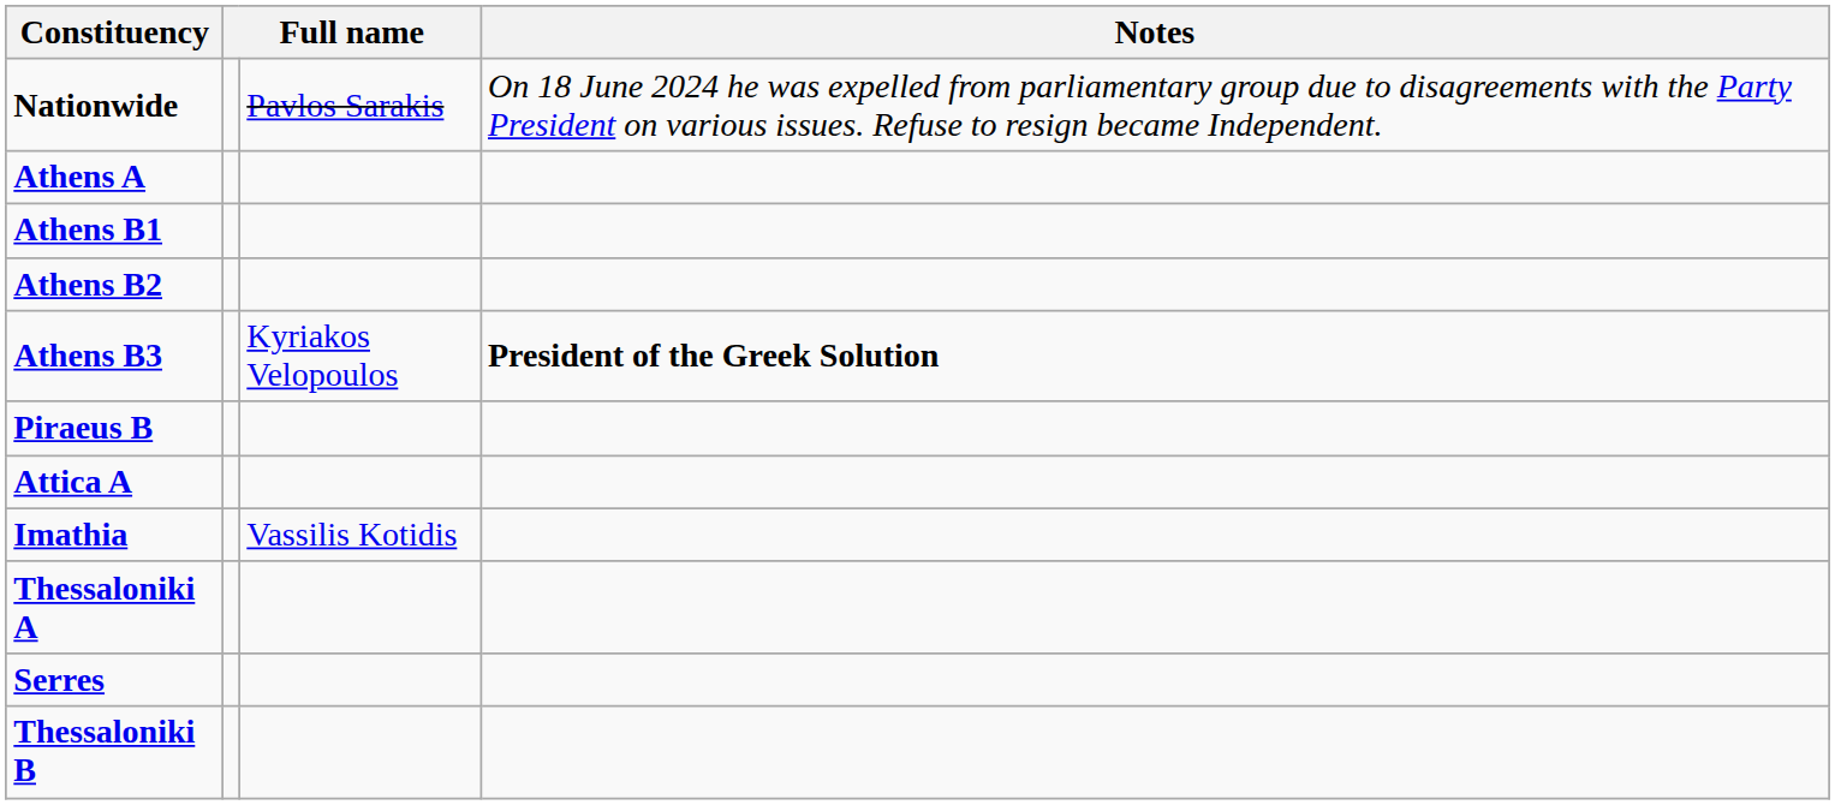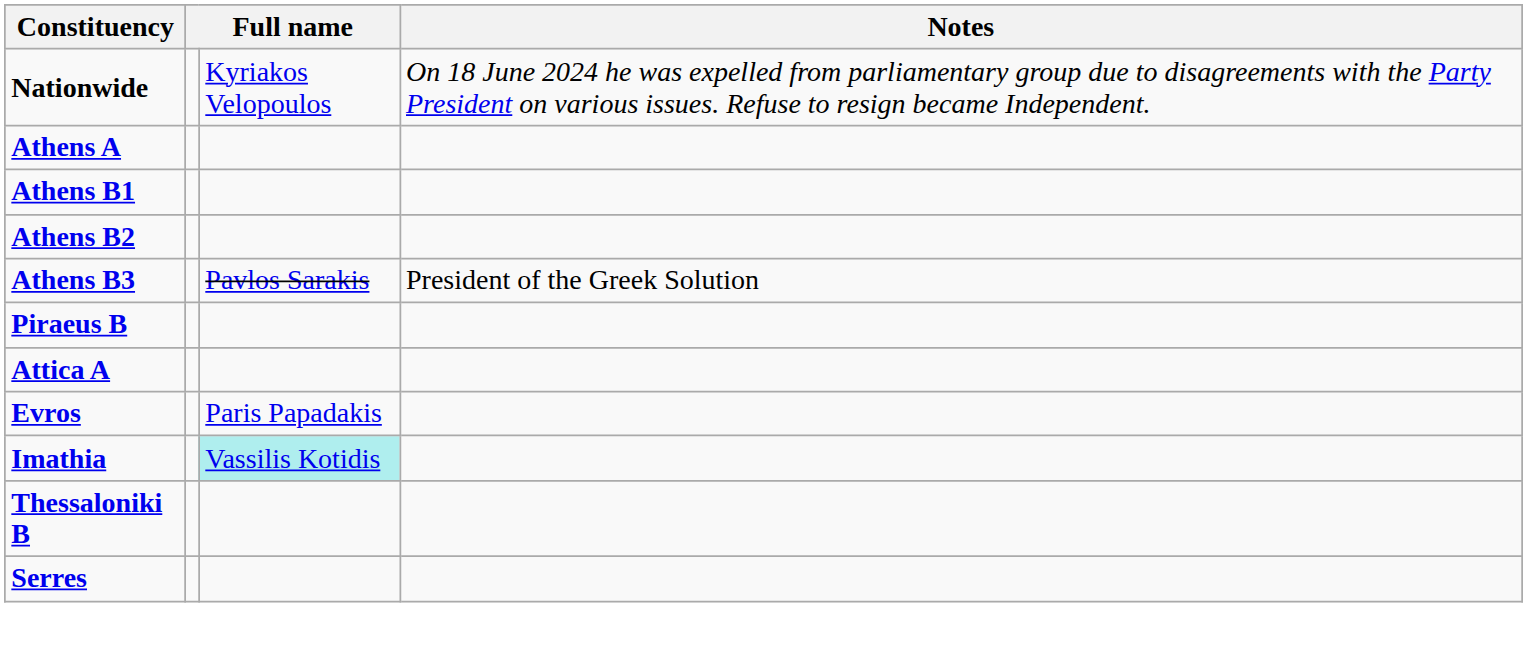Nationwide | column 3: Pavlos Sarakis -> Kyriakos Velopoulos
Athens B3 | column 3: Kyriakos Velopoulos -> Pavlos Sarakis
Athens B3 | Notes: bold -> normal
+ row: Evros | Paris Papadakis
Imathia | column 3: no background -> paleturquoise background
- row: Thessaloniki A
rows swapped: Thessaloniki B <-> Serres
